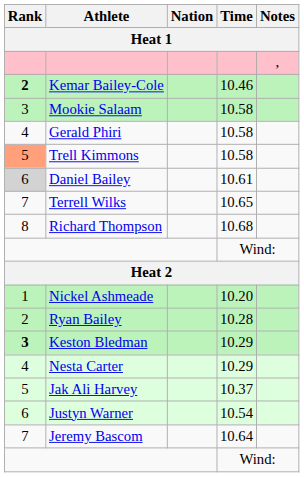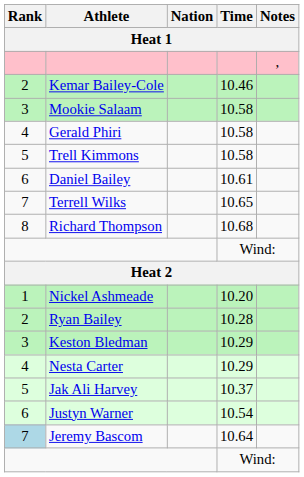Kemar Bailey-Cole | Rank: bold -> normal
Trell Kimmons | Rank: lightsalmon background -> no background
Daniel Bailey | Rank: lightgrey background -> no background
Keston Bledman | Rank: bold -> normal
Jeremy Bascom | Rank: no background -> lightblue background
